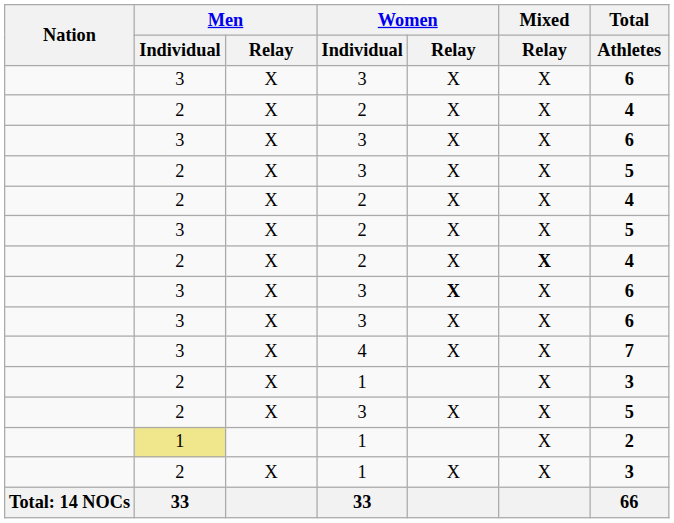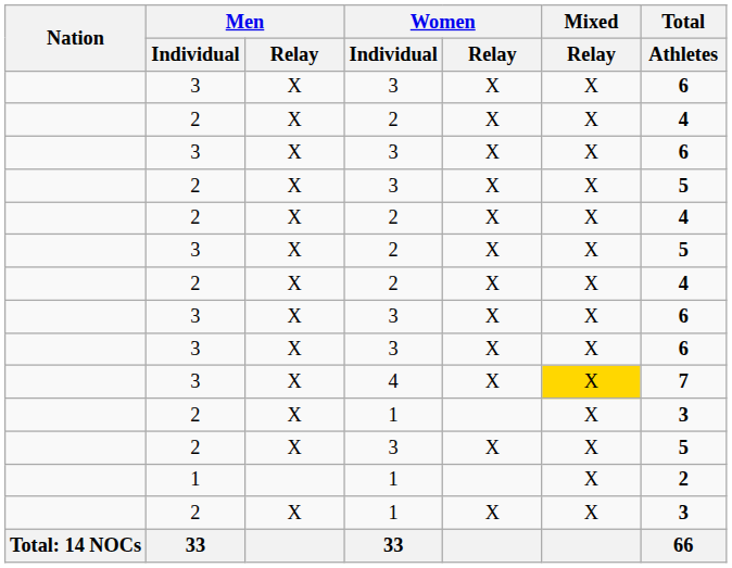row 9 | Mixed / Relay: bold -> normal
row 10 | Women / Relay: bold -> normal
row 12 | Mixed / Relay: no background -> gold background
row 15 | Men / Individual: khaki background -> no background
